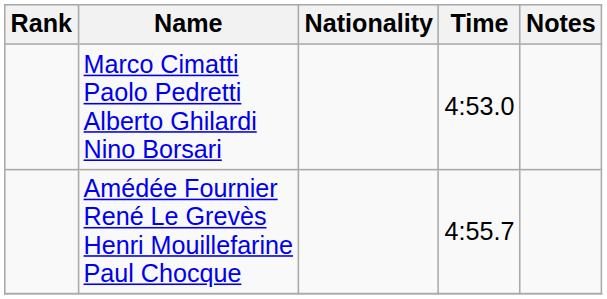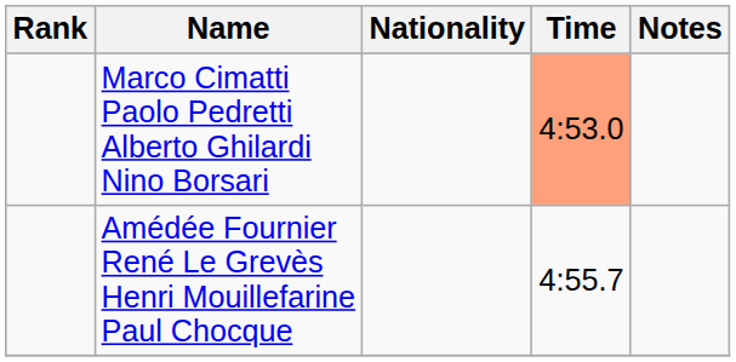Marco Cimatti Paolo Pedretti Alberto Ghilardi Nino Borsari | Time: no background -> lightsalmon background
